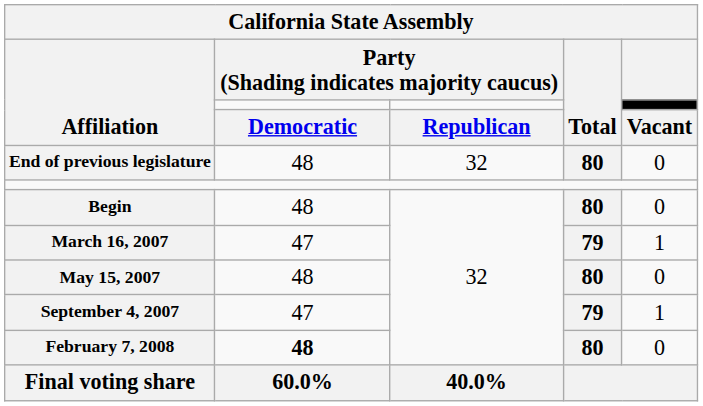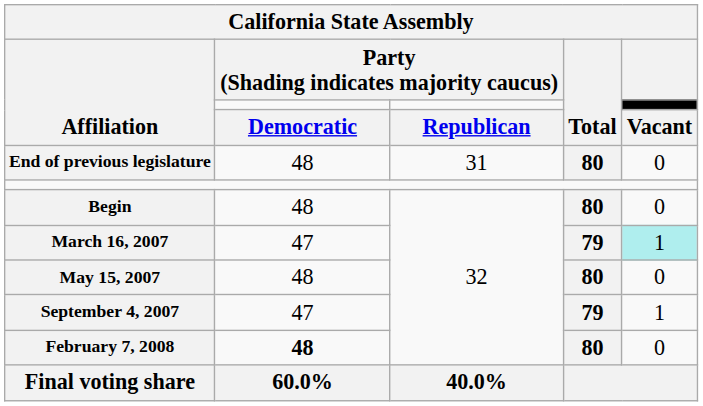End of previous legislature | column 3: 32 -> 31
March 16, 2007 | column 5: no background -> paleturquoise background
